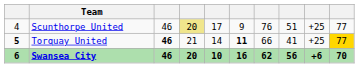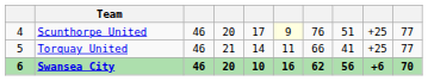Scunthorpe United | column 4: khaki background -> no background
Scunthorpe United | column 6: no background -> lightyellow background
Torquay United | column 1: bold -> normal
Torquay United | column 3: bold -> normal
Torquay United | column 6: bold -> normal
Torquay United | column 10: gold background -> no background
